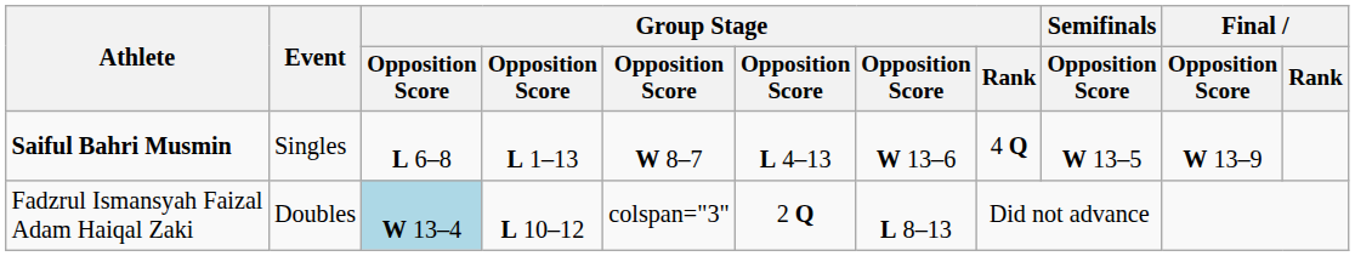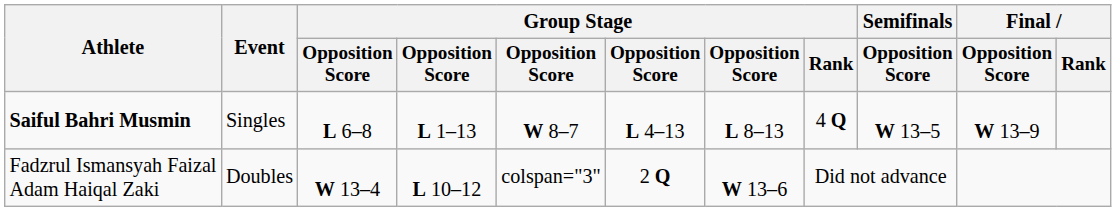Saiful Bahri Musmin | column 7: W 13–6 -> L 8–13
Fadzrul Ismansyah Faizal Adam Haiqal Zaki | column 3: lightblue background -> no background
Fadzrul Ismansyah Faizal Adam Haiqal Zaki | column 7: L 8–13 -> W 13–6
